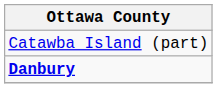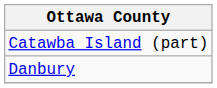row 3 | column 1: bold -> normal
